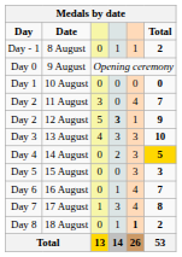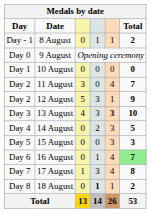12 August | column 4: bold -> normal
13 August | column 5: normal -> bold
14 August | Total: gold background -> no background
16 August | Total: no background -> lightgreen background
18 August | column 4: normal -> bold
18 August | column 5: bold -> normal
